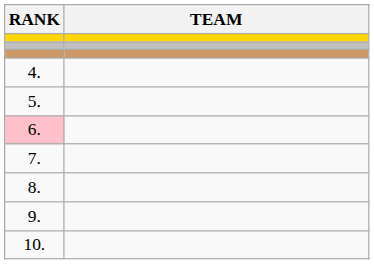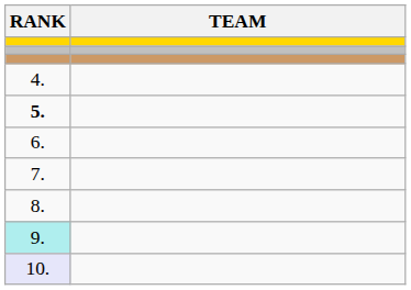row 6 | RANK: normal -> bold
row 7 | RANK: pink background -> no background
row 10 | RANK: no background -> paleturquoise background
row 11 | RANK: no background -> lavender background
